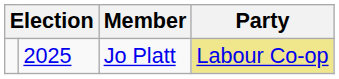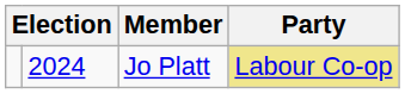Jo Platt | column 2: 2025 -> 2024
